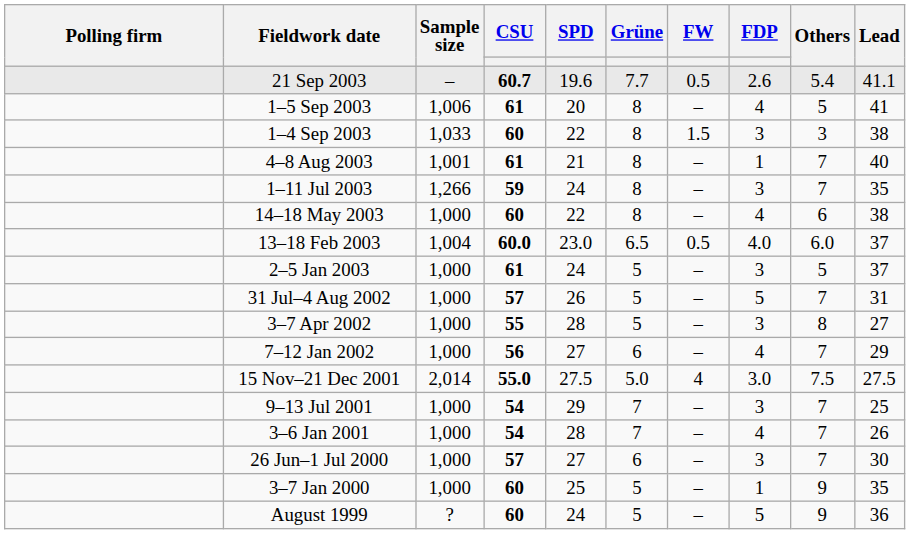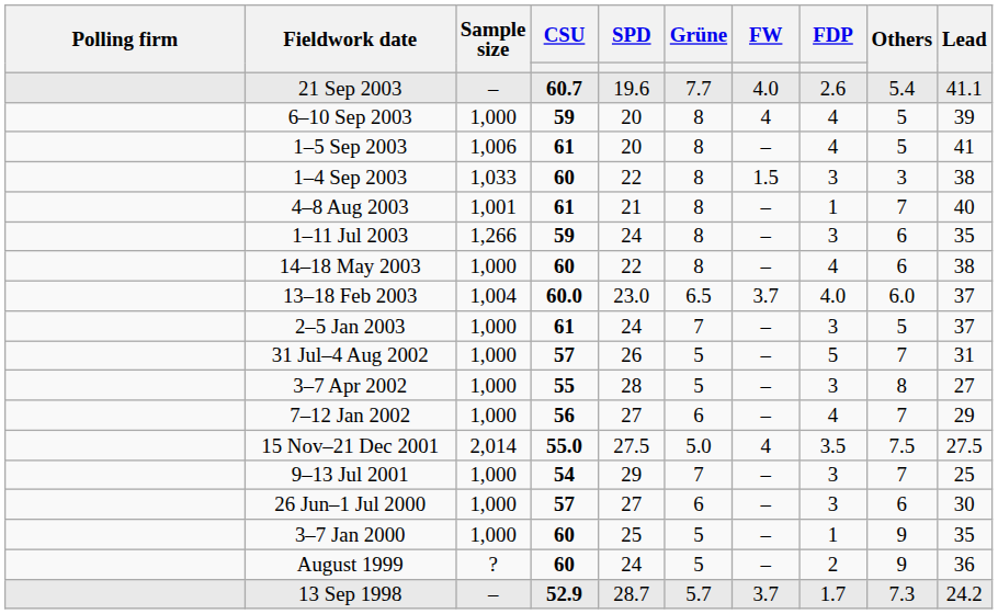21 Sep 2003 | FW: 0.5 -> 4.0
+ row: 6–10 Sep 2003 | 1,000 | 59 | 20 | 8 | 4 | 4 | 5 | 39
1–11 Jul 2003 | Others: 7 -> 6
13–18 Feb 2003 | FW: 0.5 -> 3.7
2–5 Jan 2003 | Grüne: 5 -> 7
15 Nov–21 Dec 2001 | FDP: 3.0 -> 3.5
- row: 3–6 Jan 2001 | 1,000 | 54 | 28 | 7 | – | 4 | 7 | 26
26 Jun–1 Jul 2000 | Others: 7 -> 6
August 1999 | FDP: 5 -> 2
+ row: 13 Sep 1998 | – | 52.9 | 28.7 | 5.7 | 3.7 | 1.7 | 7.3 | 24.2
